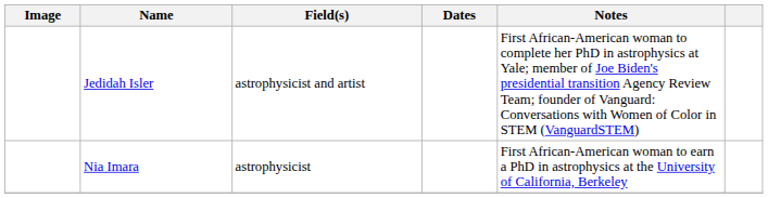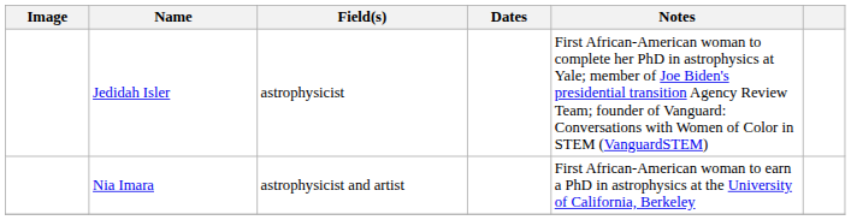Jedidah Isler | Field(s): astrophysicist and artist -> astrophysicist
Nia Imara | Field(s): astrophysicist -> astrophysicist and artist
